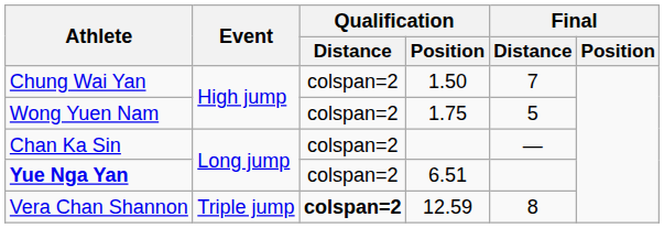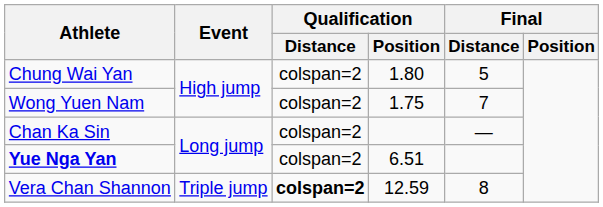Chung Wai Yan | Qualification / Position: 1.50 -> 1.80
Chung Wai Yan | Final / Distance: 7 -> 5
Wong Yuen Nam | Final / Distance: 5 -> 7
